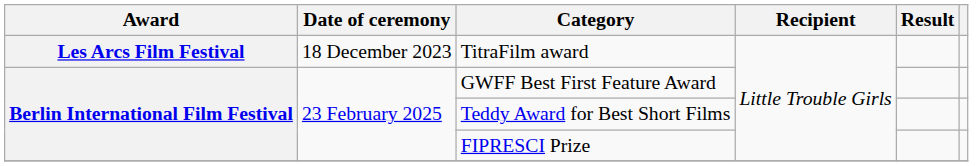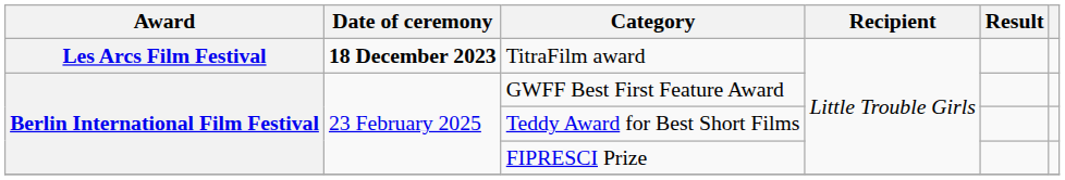TitraFilm award | Date of ceremony: normal -> bold
